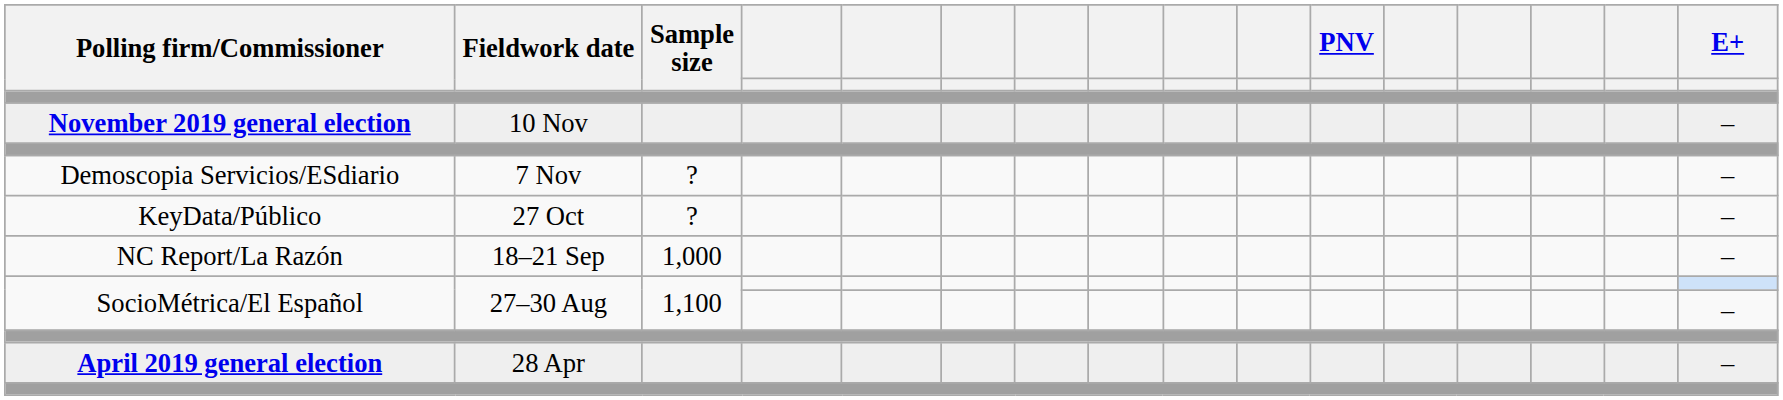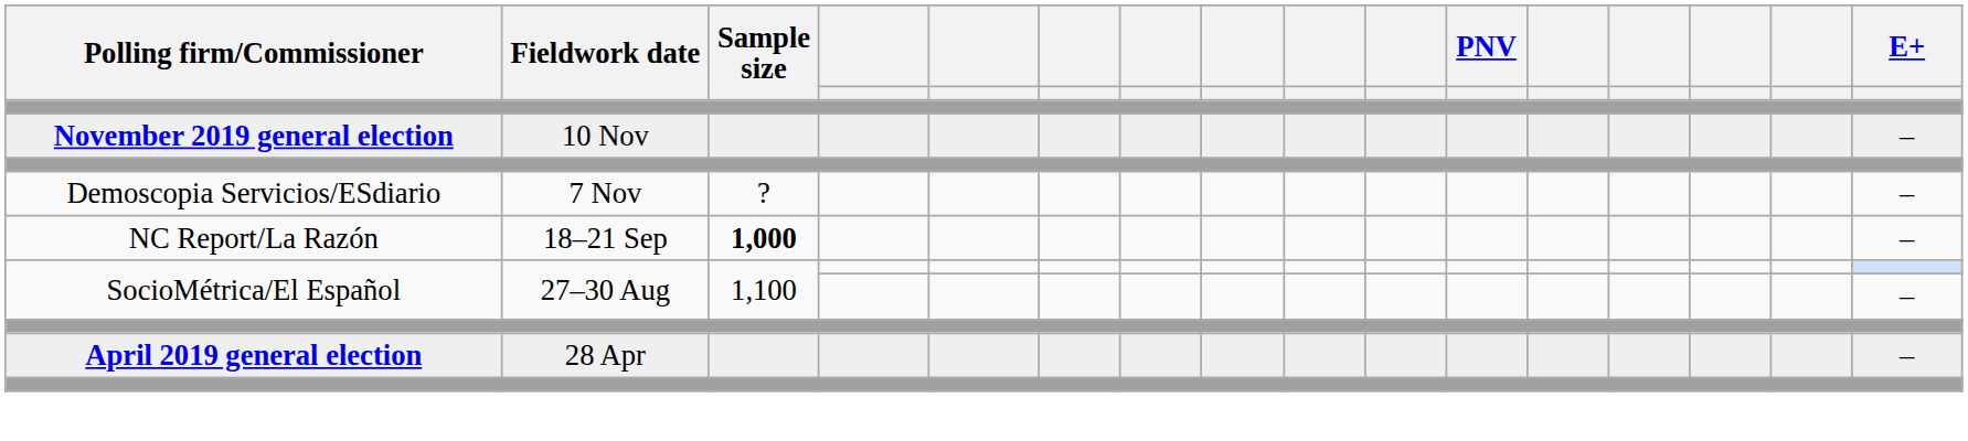- row: KeyData/Público | 27 Oct | ? | –
NC Report/La Razón | Sample size: normal -> bold
